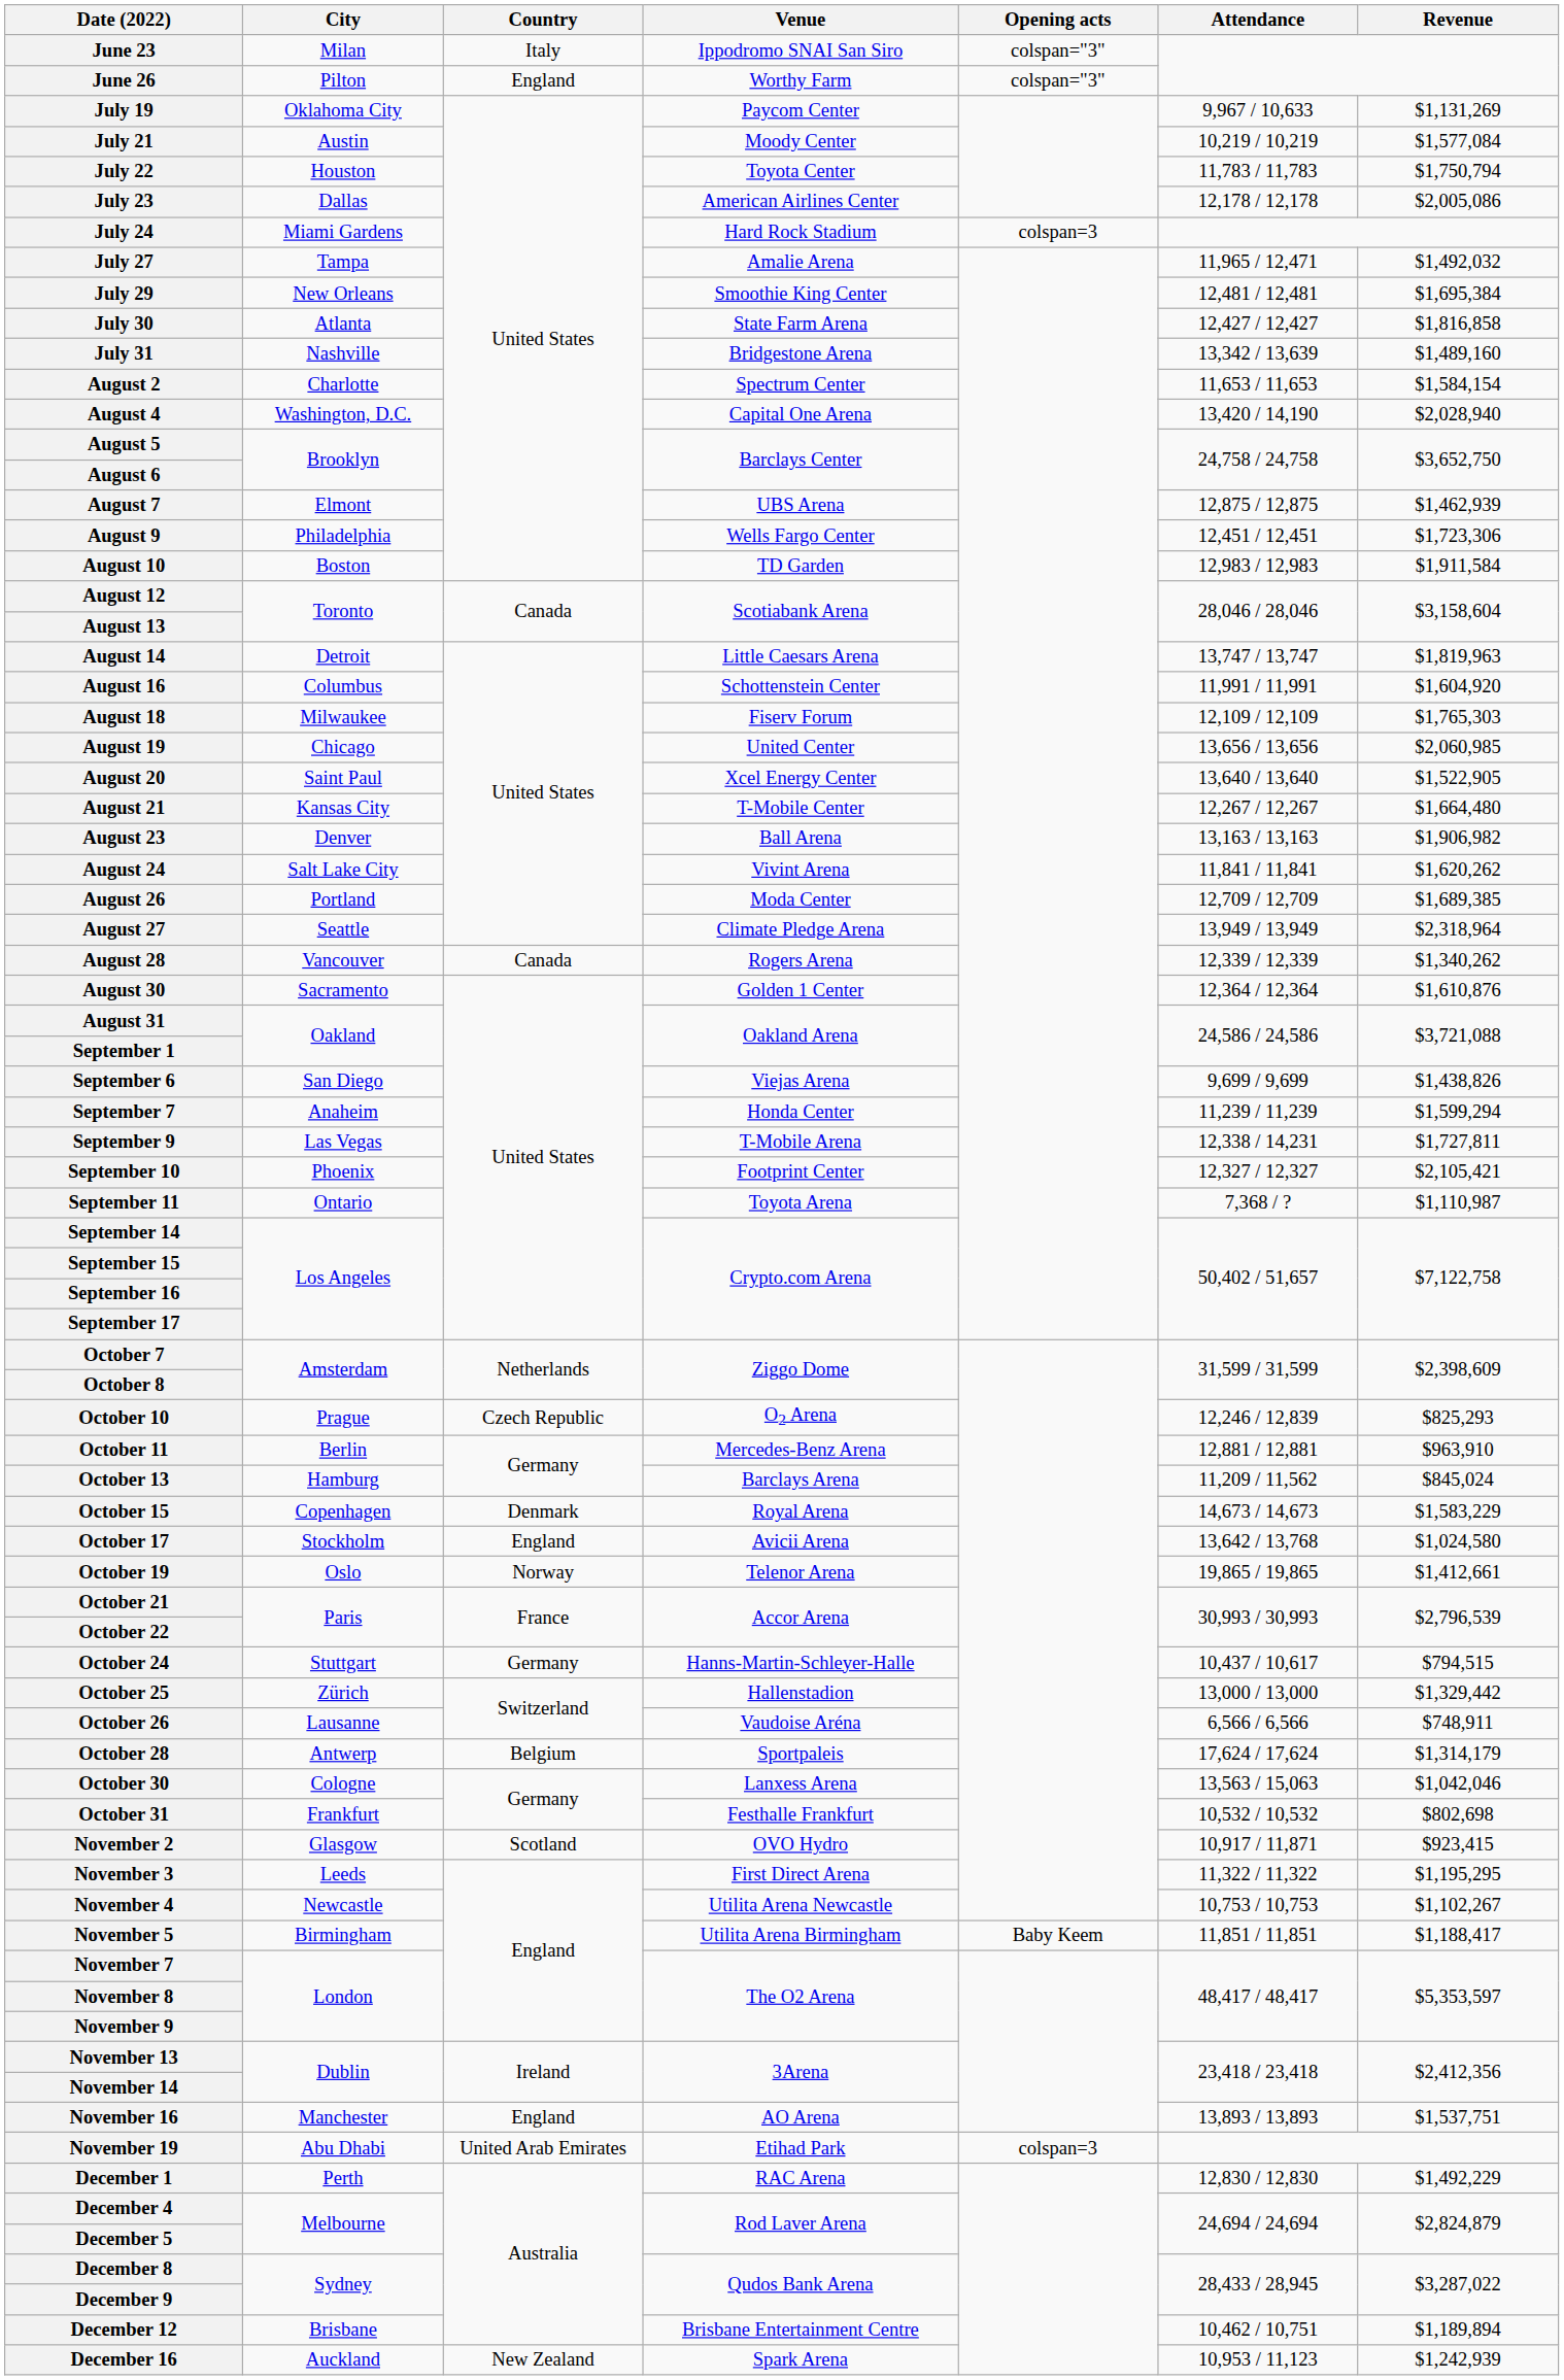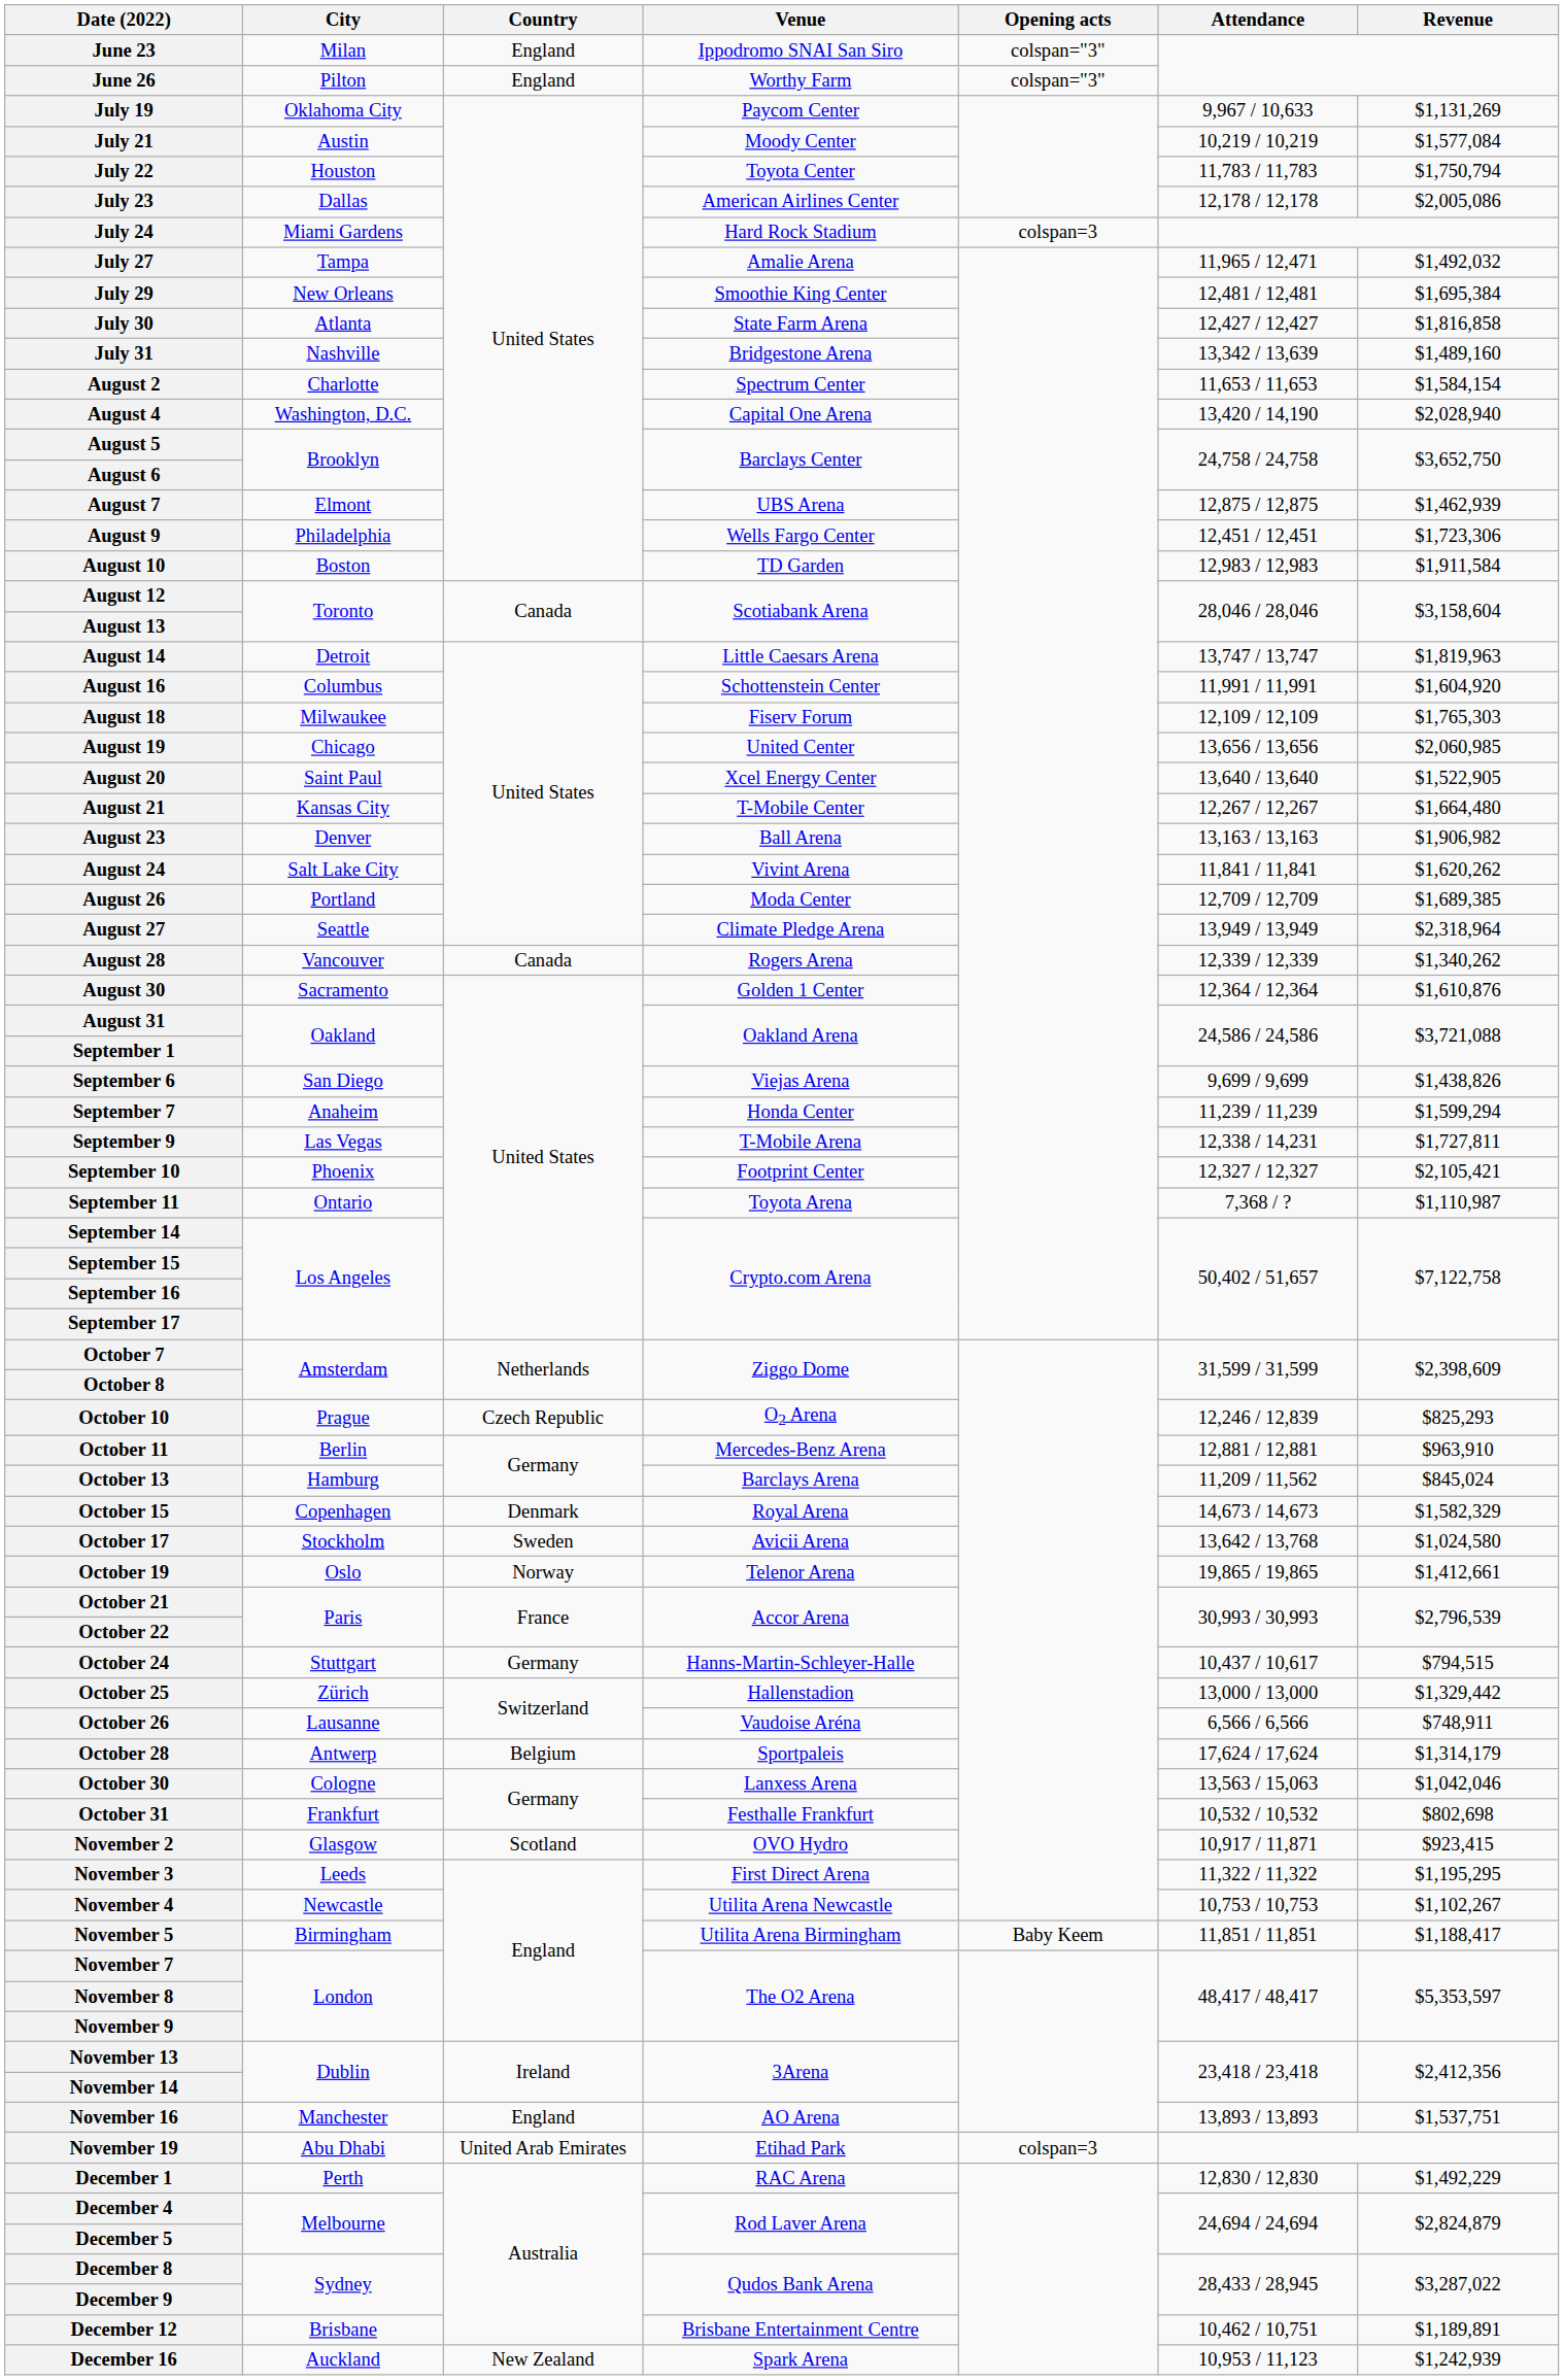June 23 | Country: Italy -> England
October 15 | Revenue: $1,583,229 -> $1,582,329
October 17 | Country: England -> Sweden
December 12 | Revenue: $1,189,894 -> $1,189,891
